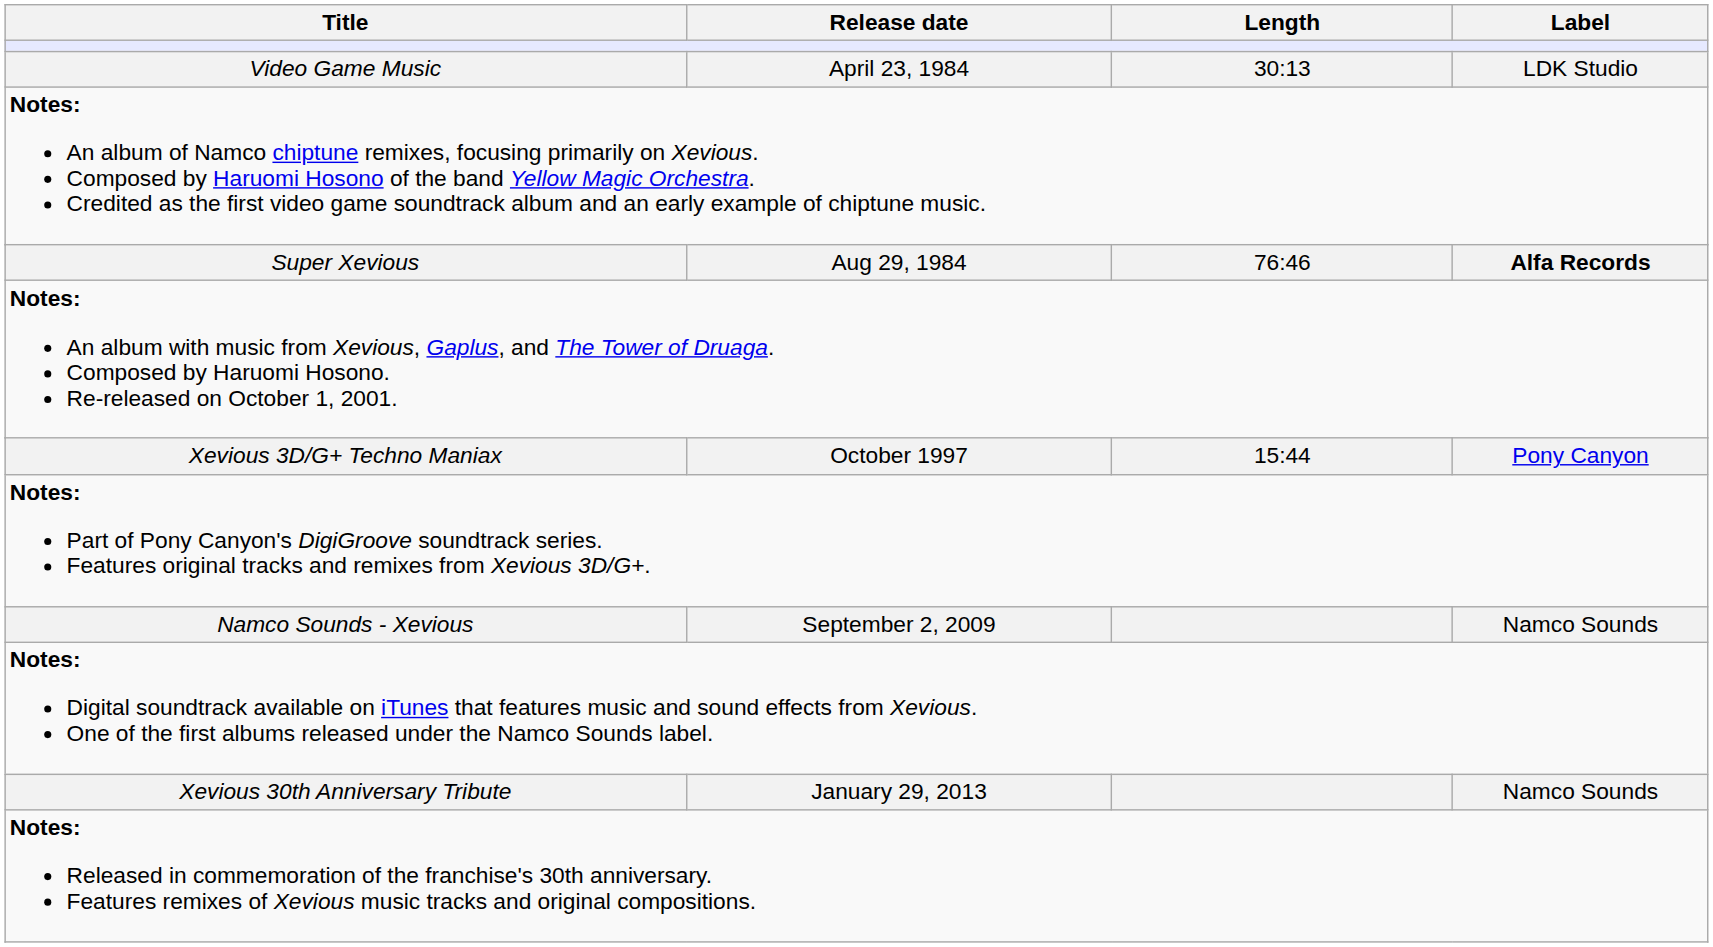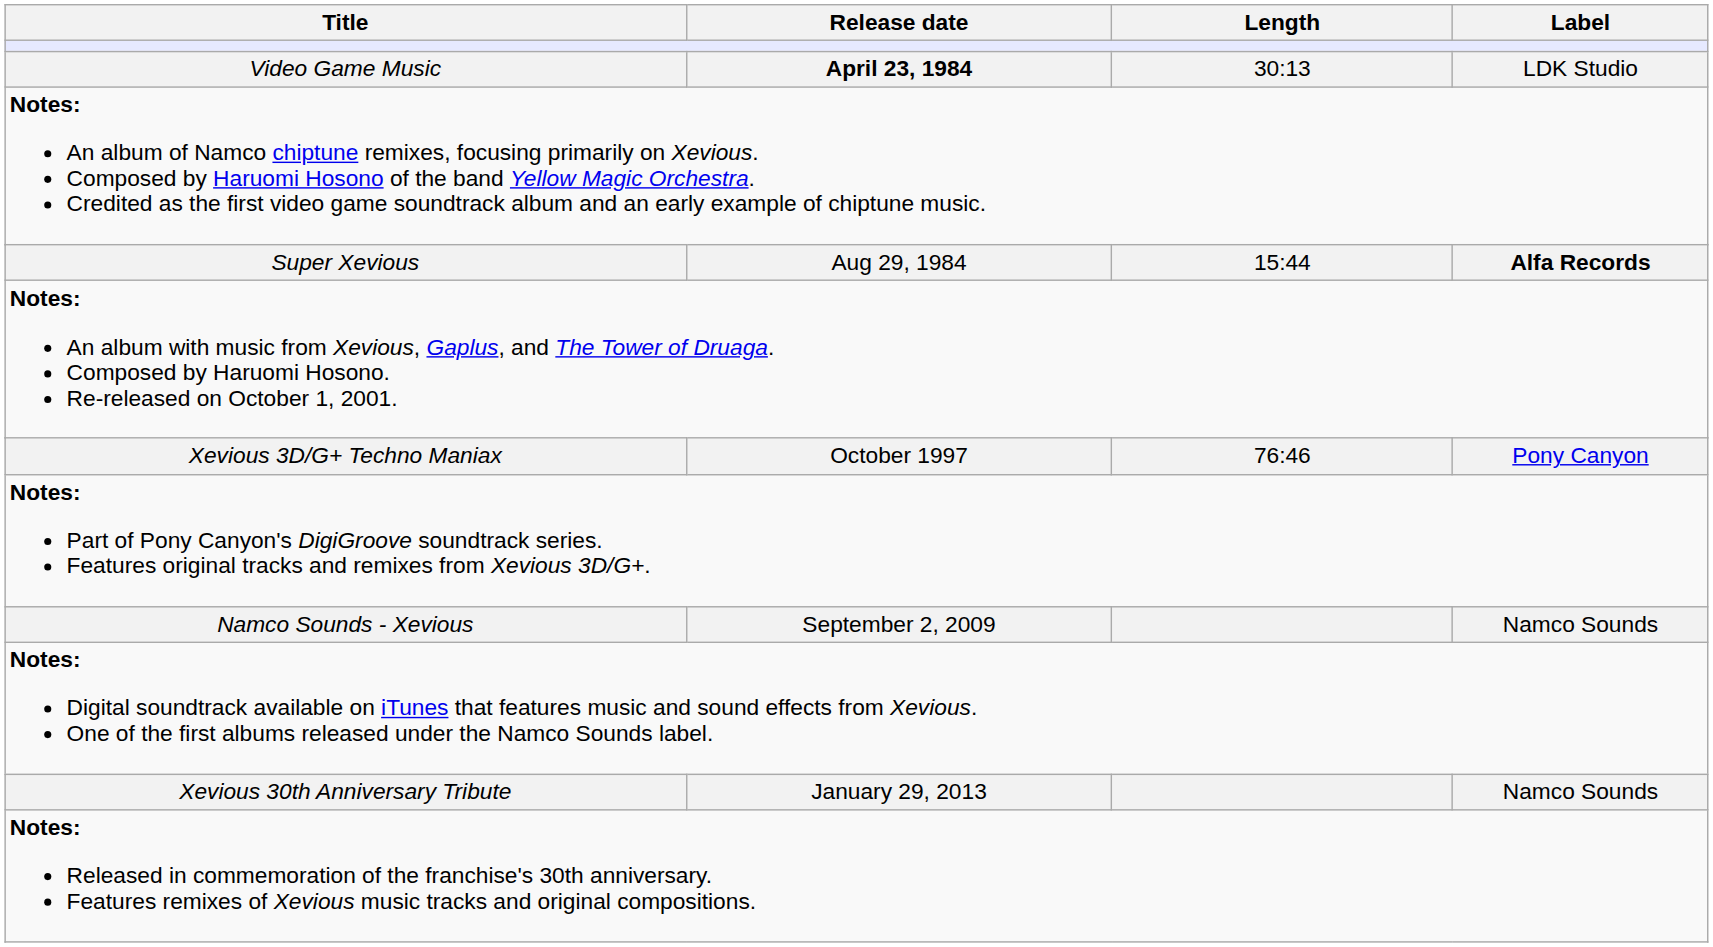Video Game Music | Release date: normal -> bold
Super Xevious | Length: 76:46 -> 15:44
Xevious 3D/G+ Techno Maniax | Length: 15:44 -> 76:46
